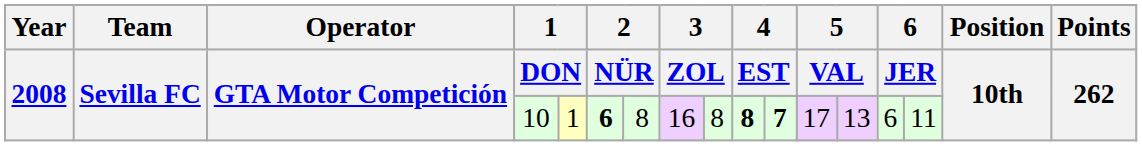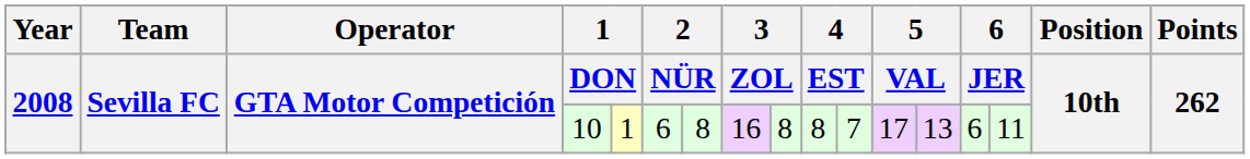row 3 | column 6: bold -> normal
row 3 | column 10: bold -> normal
row 3 | column 11: bold -> normal
